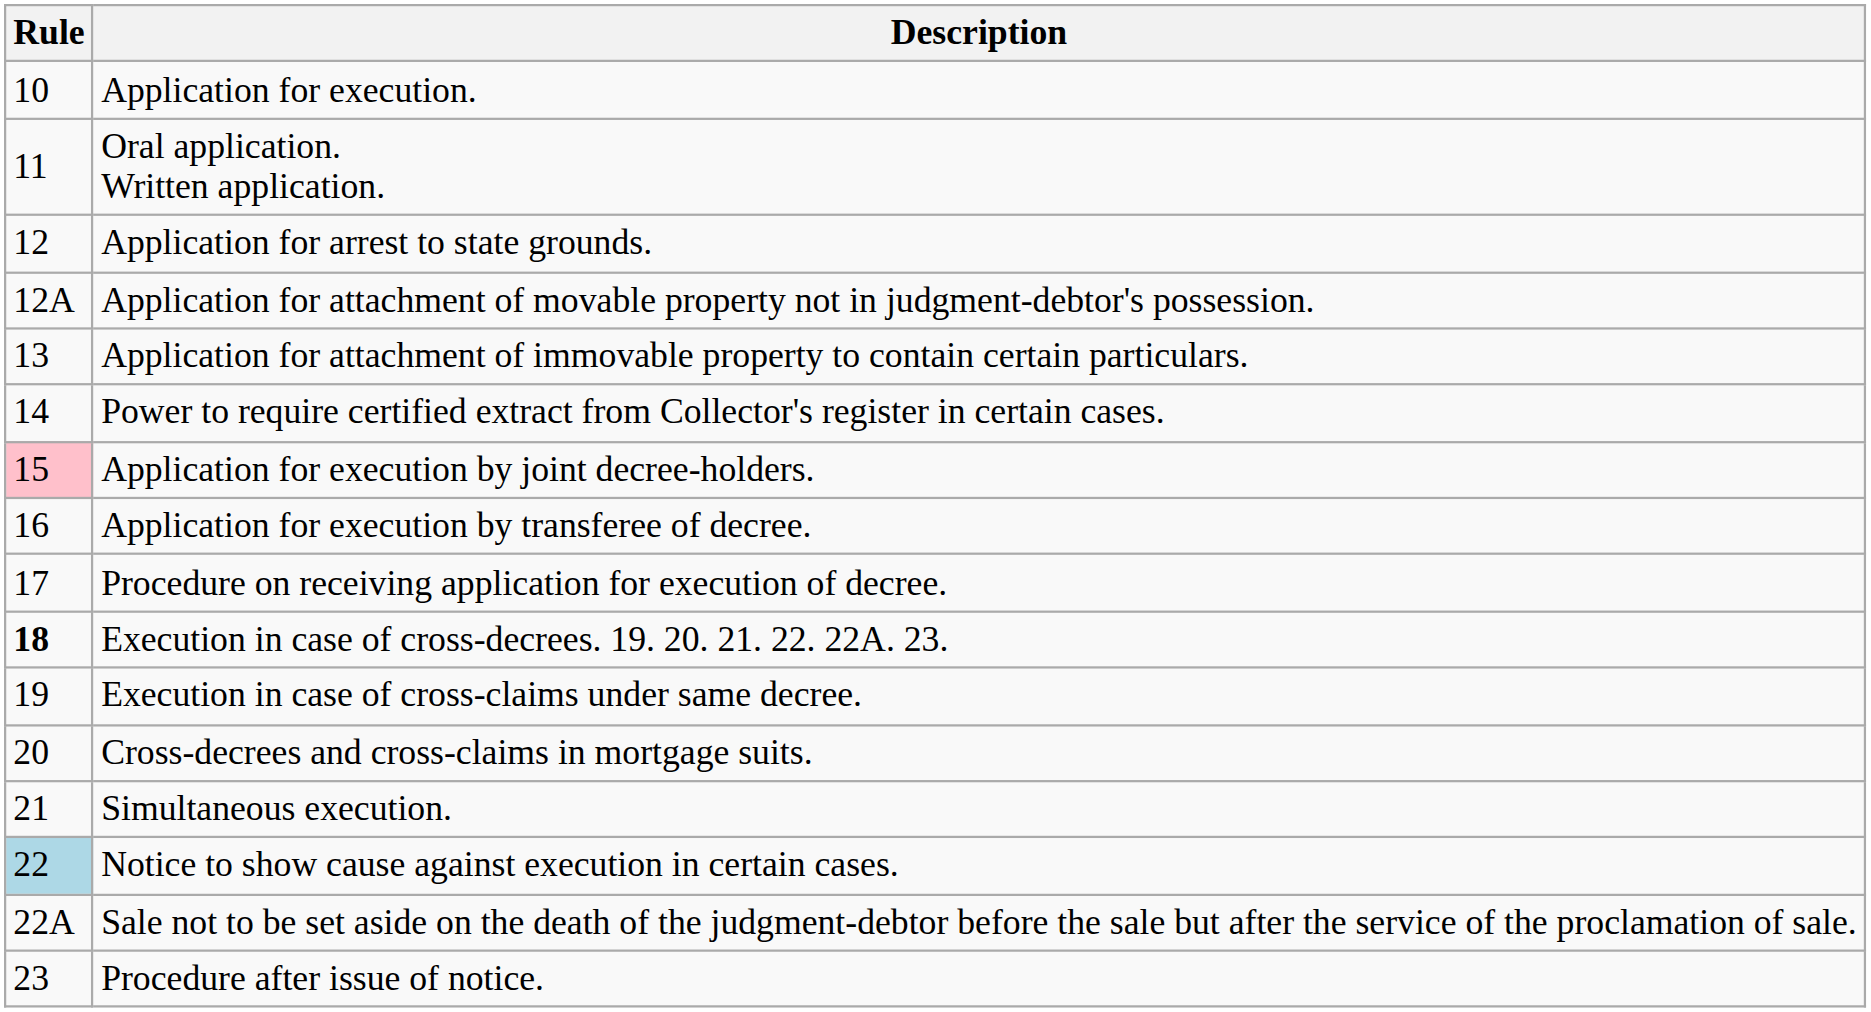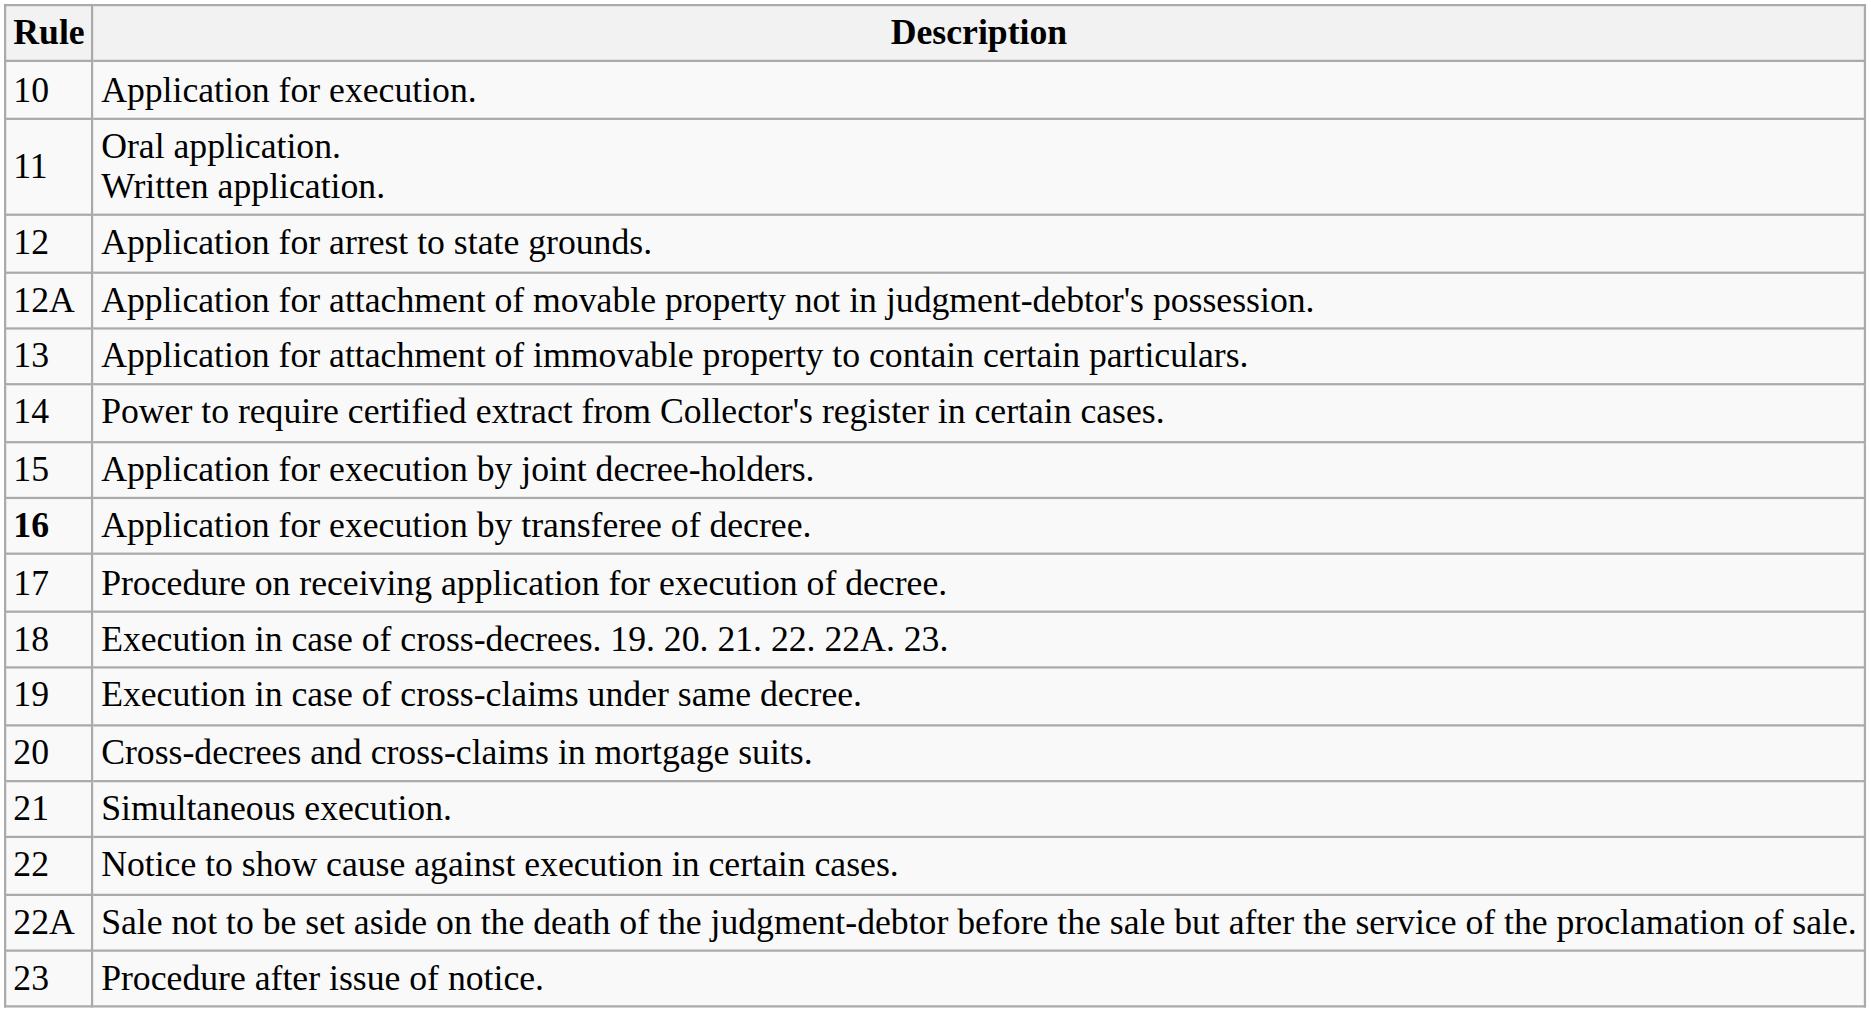Application for execution by joint decree-holders. | Rule: pink background -> no background
Application for execution by transferee of decree. | Rule: normal -> bold
Execution in case of cross-decrees. 19. 20. 21. 22. 22A. 23. | Rule: bold -> normal
Notice to show cause against execution in certain cases. | Rule: lightblue background -> no background
